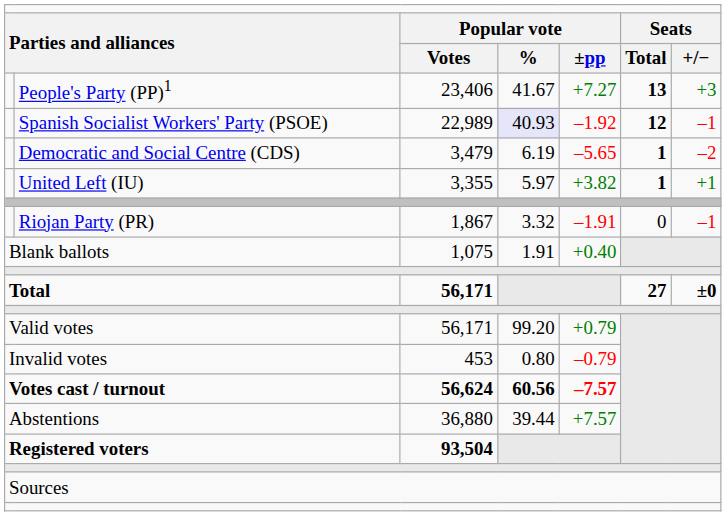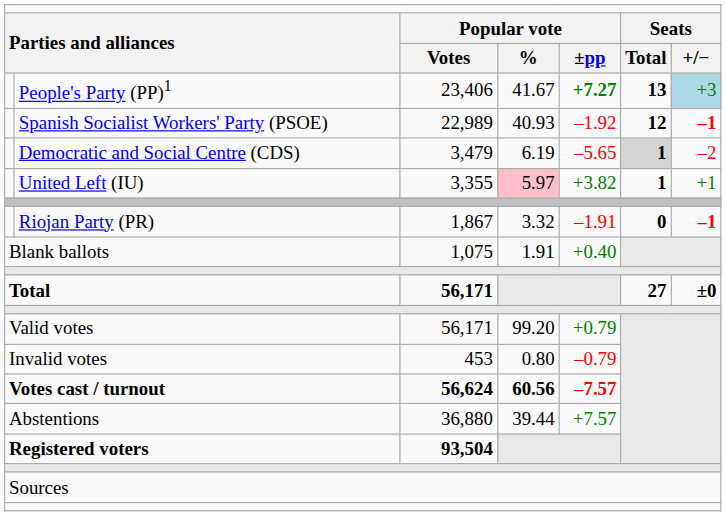People's Party (PP)1 | column 5: normal -> bold
People's Party (PP)1 | column 7: no background -> lightblue background
Spanish Socialist Workers' Party (PSOE) | column 4: lavender background -> no background
Spanish Socialist Workers' Party (PSOE) | column 7: normal -> bold
Democratic and Social Centre (CDS) | column 6: no background -> lightgrey background
United Left (IU) | column 4: no background -> pink background
Riojan Party (PR) | column 6: normal -> bold
Riojan Party (PR) | column 7: normal -> bold
